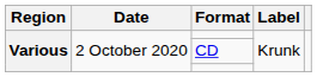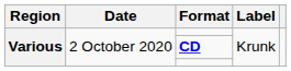CD | Format: normal -> bold
